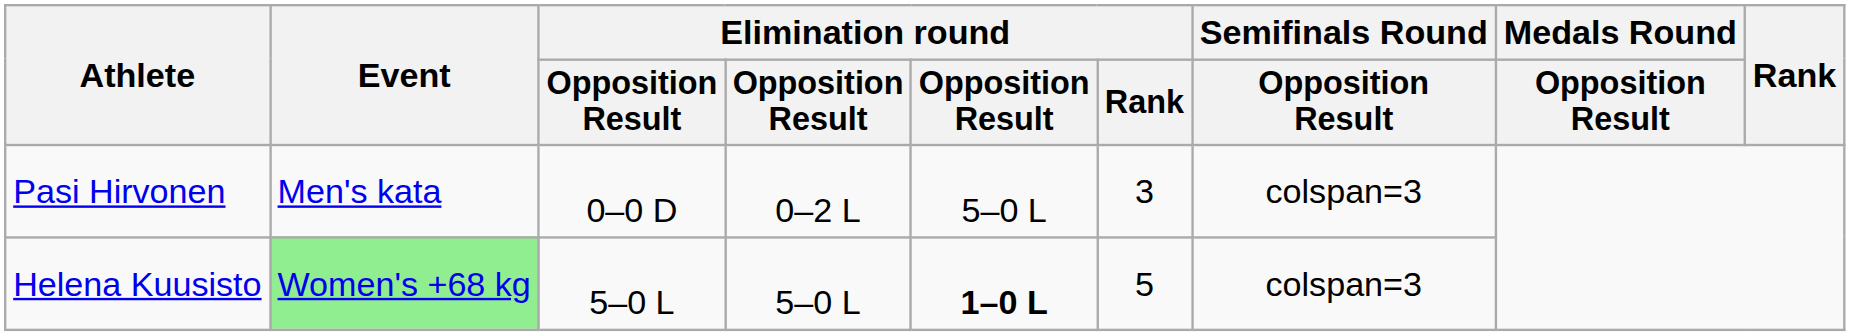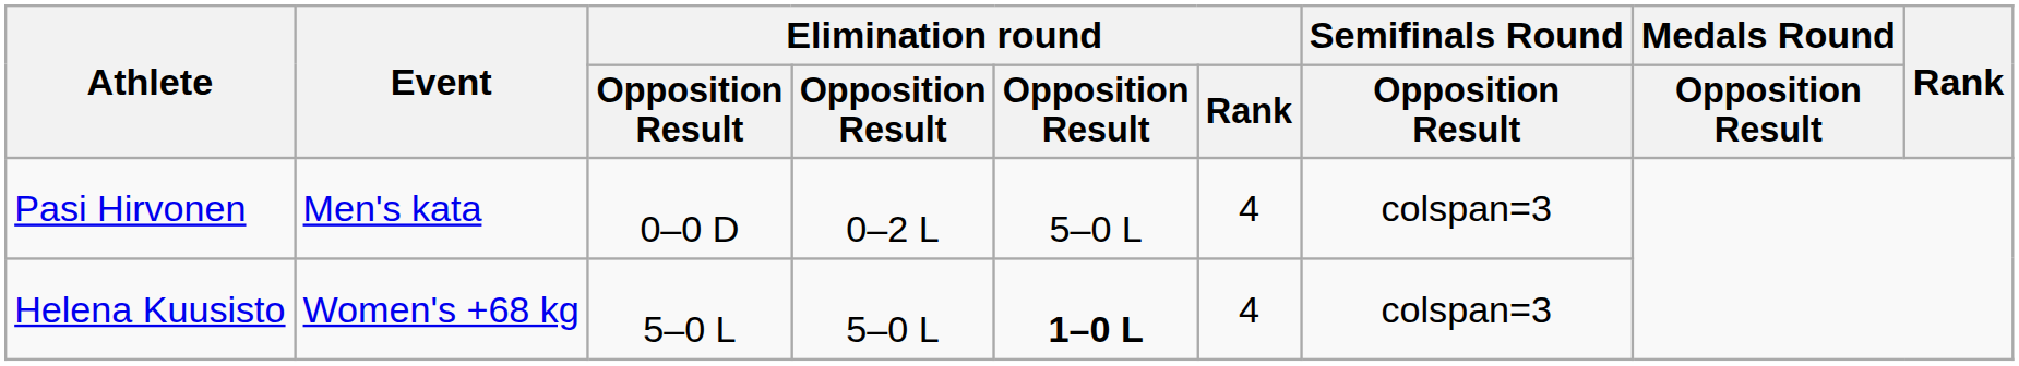Pasi Hirvonen | Elimination round / Rank: 3 -> 4
Helena Kuusisto | Event: lightgreen background -> no background
Helena Kuusisto | Elimination round / Rank: 5 -> 4
